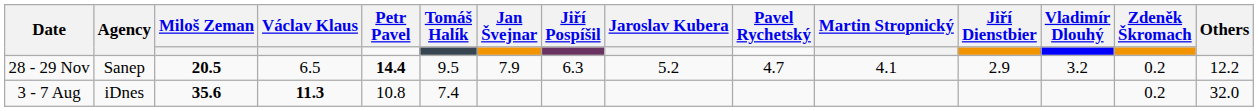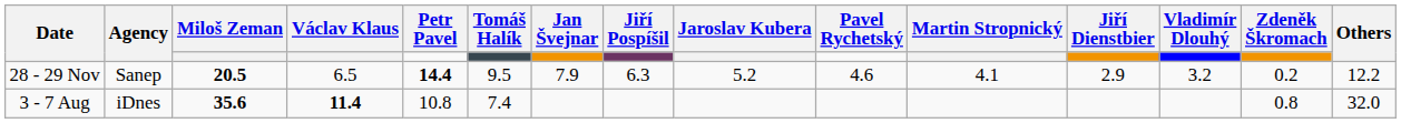28 - 29 Nov | Pavel Rychetský: 4.7 -> 4.6
3 - 7 Aug | Václav Klaus: 11.3 -> 11.4
3 - 7 Aug | Zdeněk Škromach: 0.2 -> 0.8
